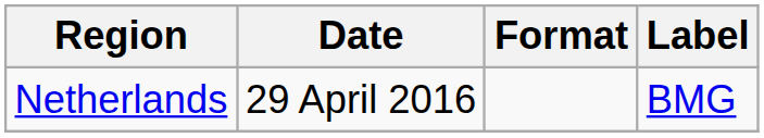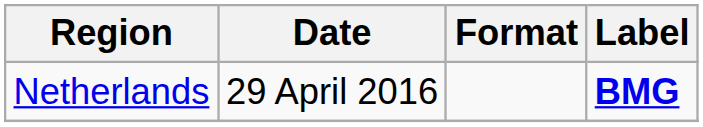Netherlands | Label: normal -> bold
